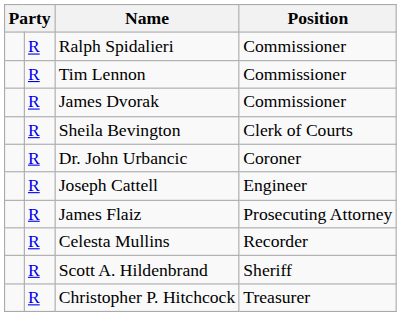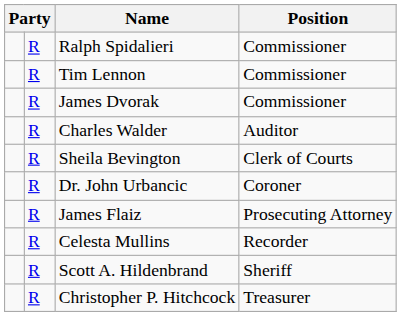+ row: R | Charles Walder | Auditor
- row: R | Joseph Cattell | Engineer
